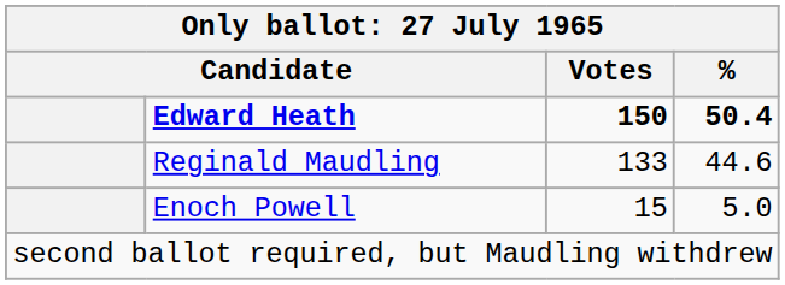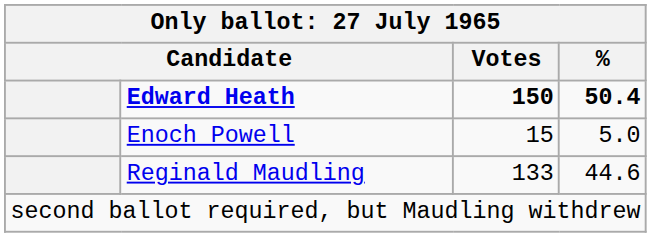rows swapped: Reginald Maudling <-> Enoch Powell
